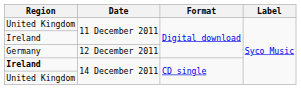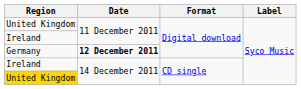Germany | Date: normal -> bold
Ireland / 14 December 2011 | Region: bold -> normal
United Kingdom / 14 December 2011 | Region: no background -> gold background
